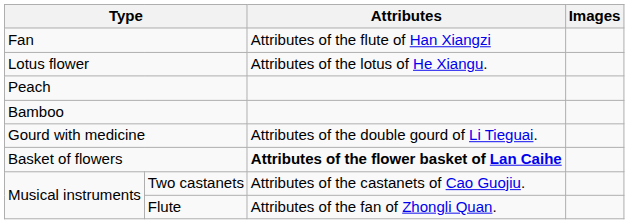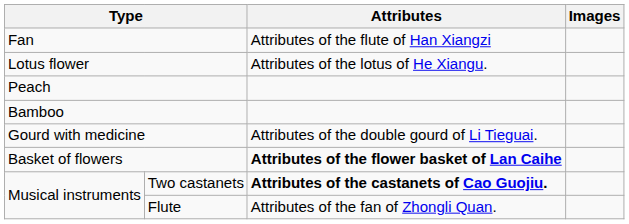Two castanets | Attributes: normal -> bold
